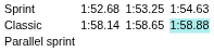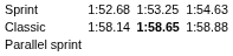Classic | column 3: normal -> bold
Classic | column 4: paleturquoise background -> no background
